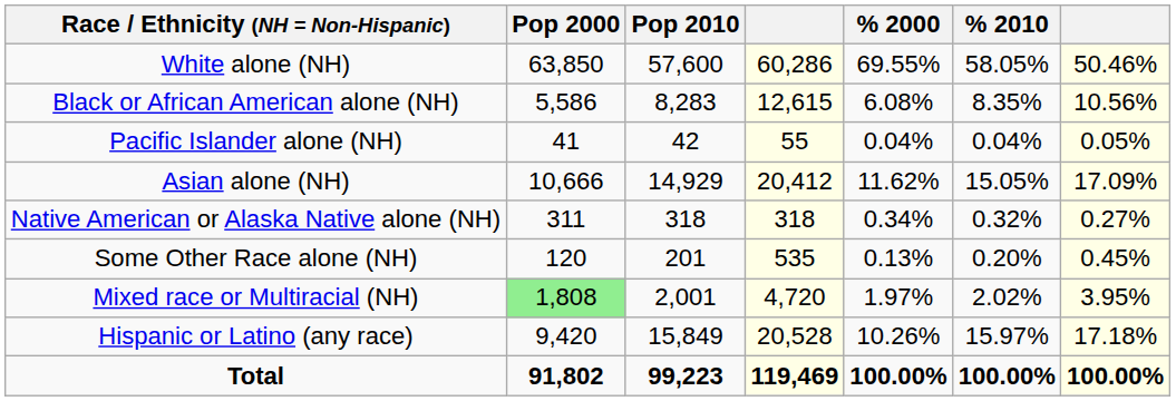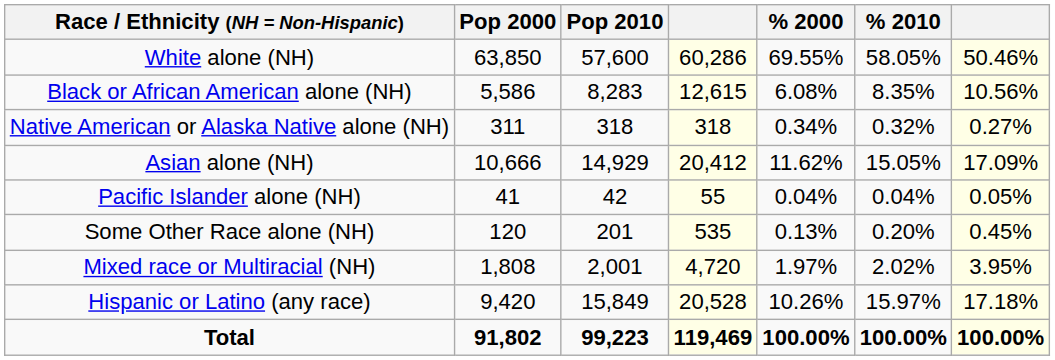rows swapped: Native American or Alaska Native alone (NH) <-> Pacific Islander alone (NH)
Mixed race or Multiracial (NH) | Pop 2000: lightgreen background -> no background
